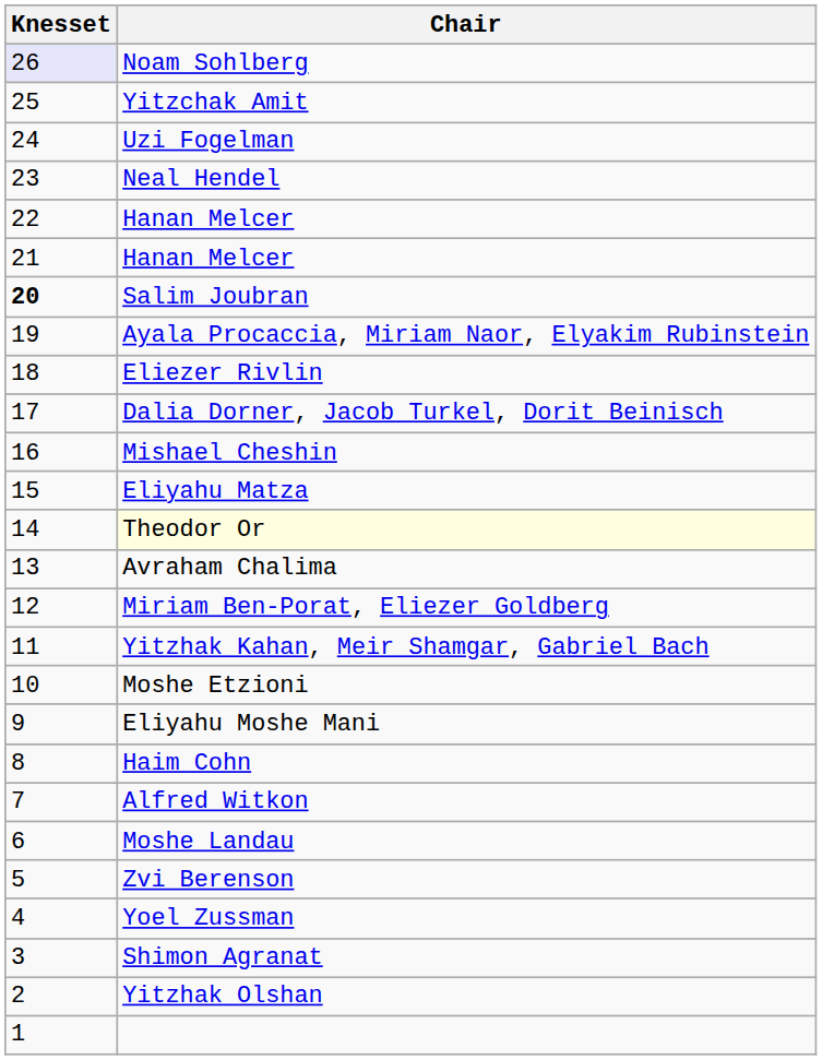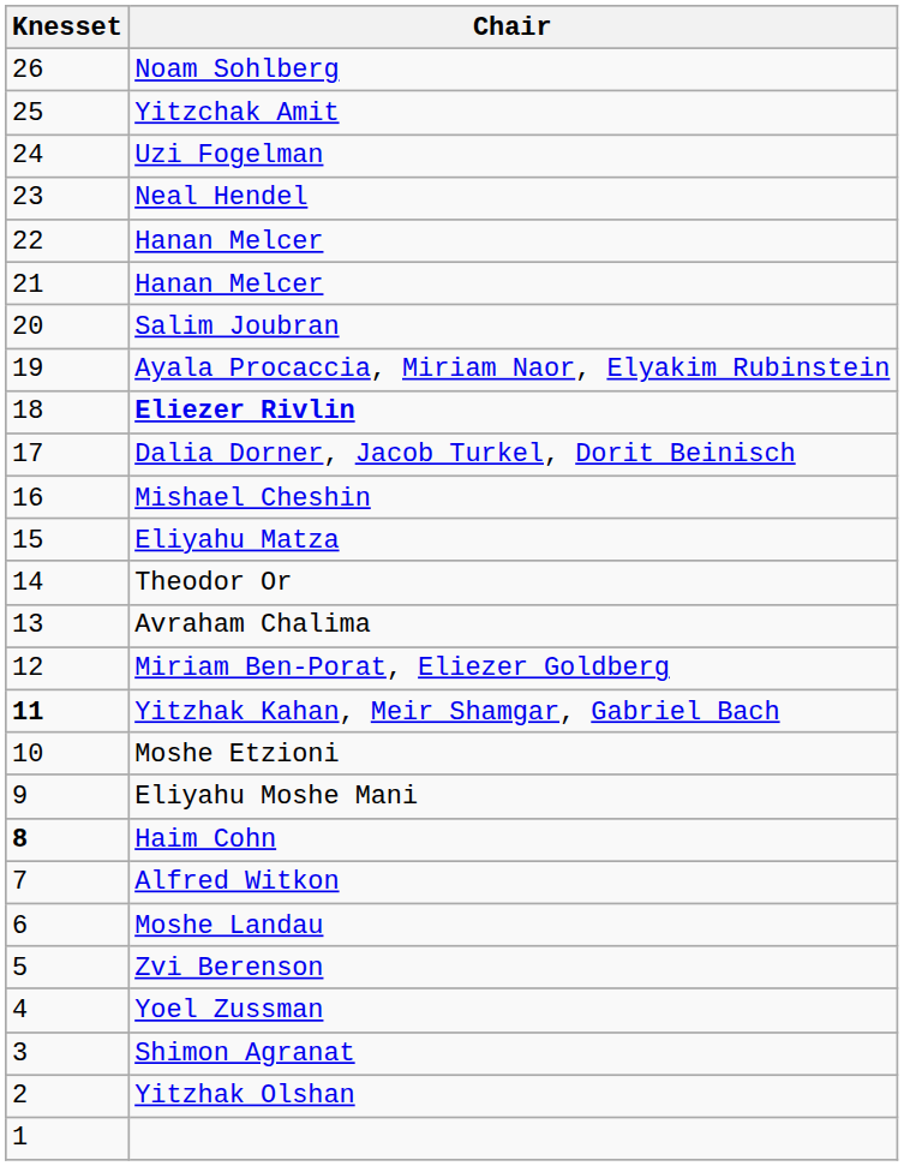row 2 | Knesset: lavender background -> no background
row 8 | Knesset: bold -> normal
row 10 | Chair: normal -> bold
row 14 | Chair: lightyellow background -> no background
row 17 | Knesset: normal -> bold
row 20 | Knesset: normal -> bold
